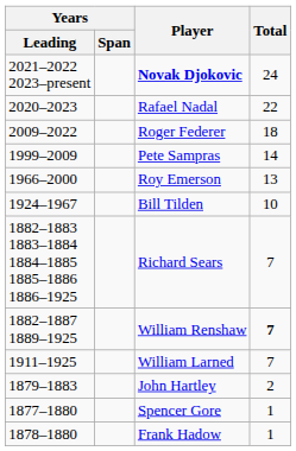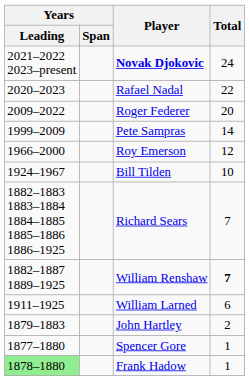Roger Federer | Total: 18 -> 20
Roy Emerson | Total: 13 -> 12
William Larned | Total: 7 -> 6
Frank Hadow | Years / Leading: no background -> lightgreen background
